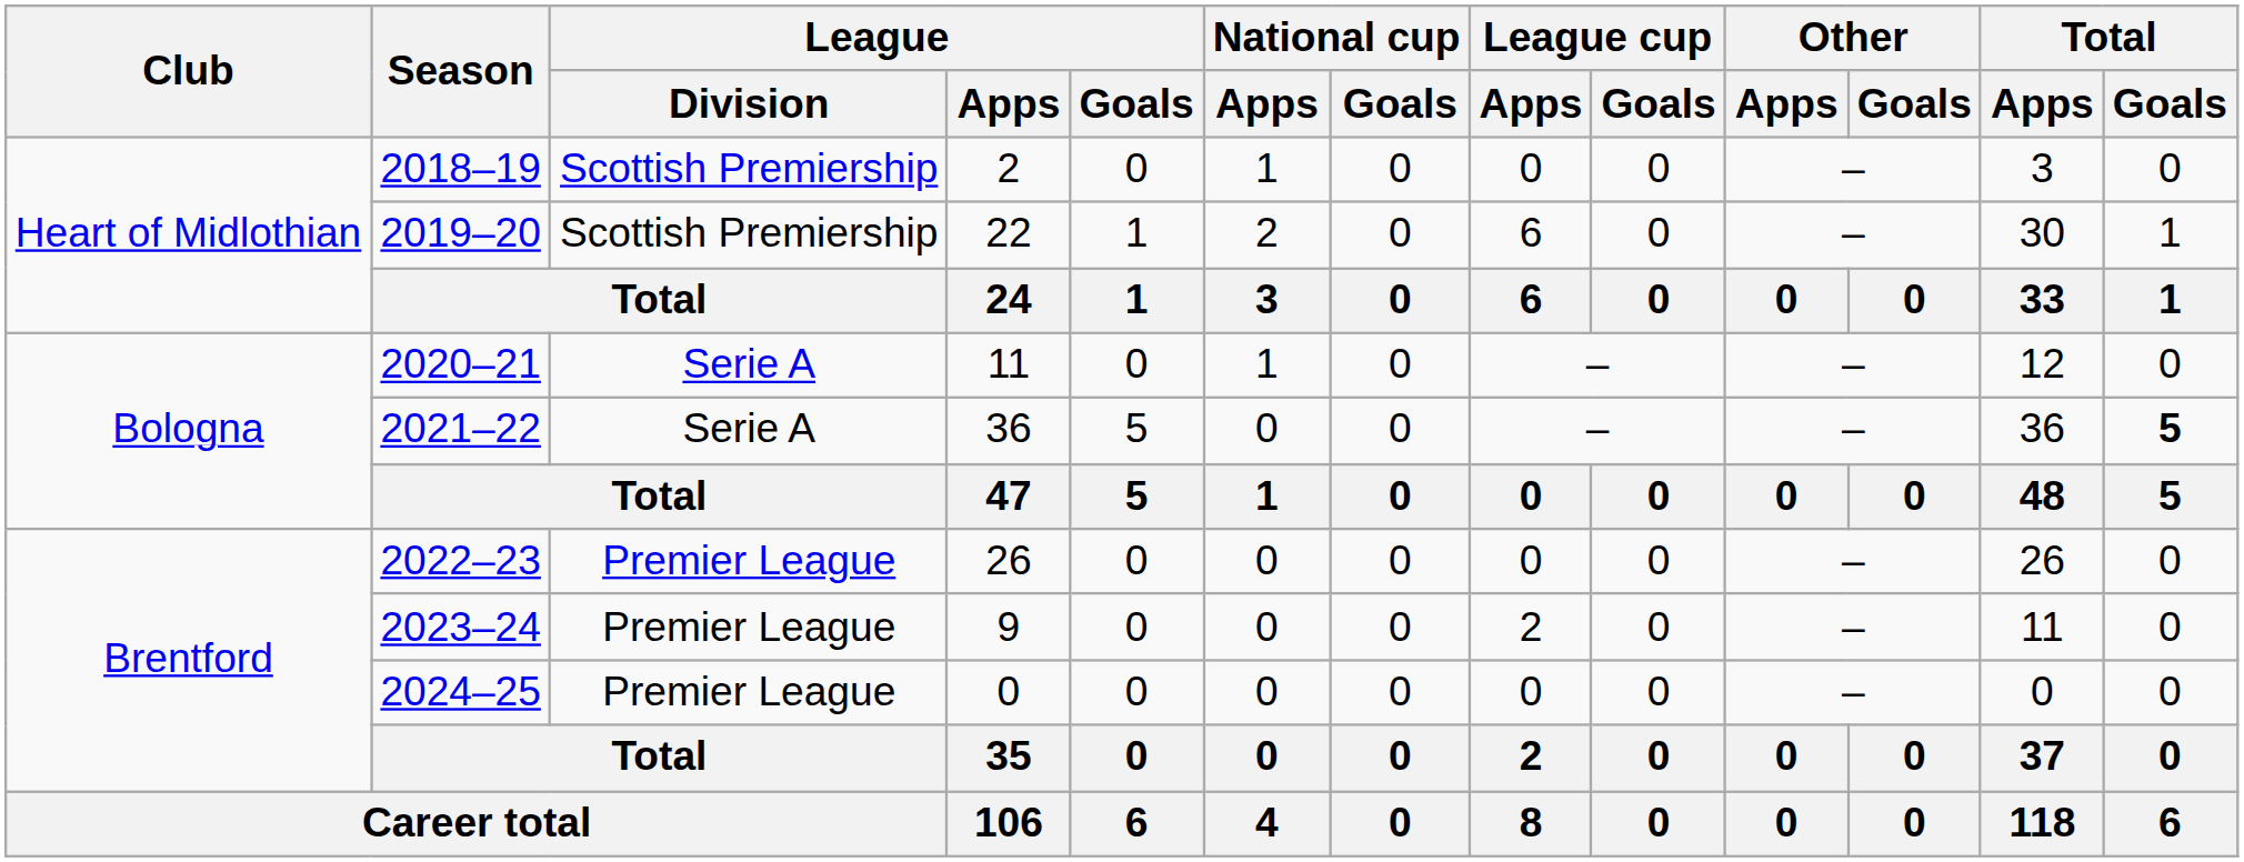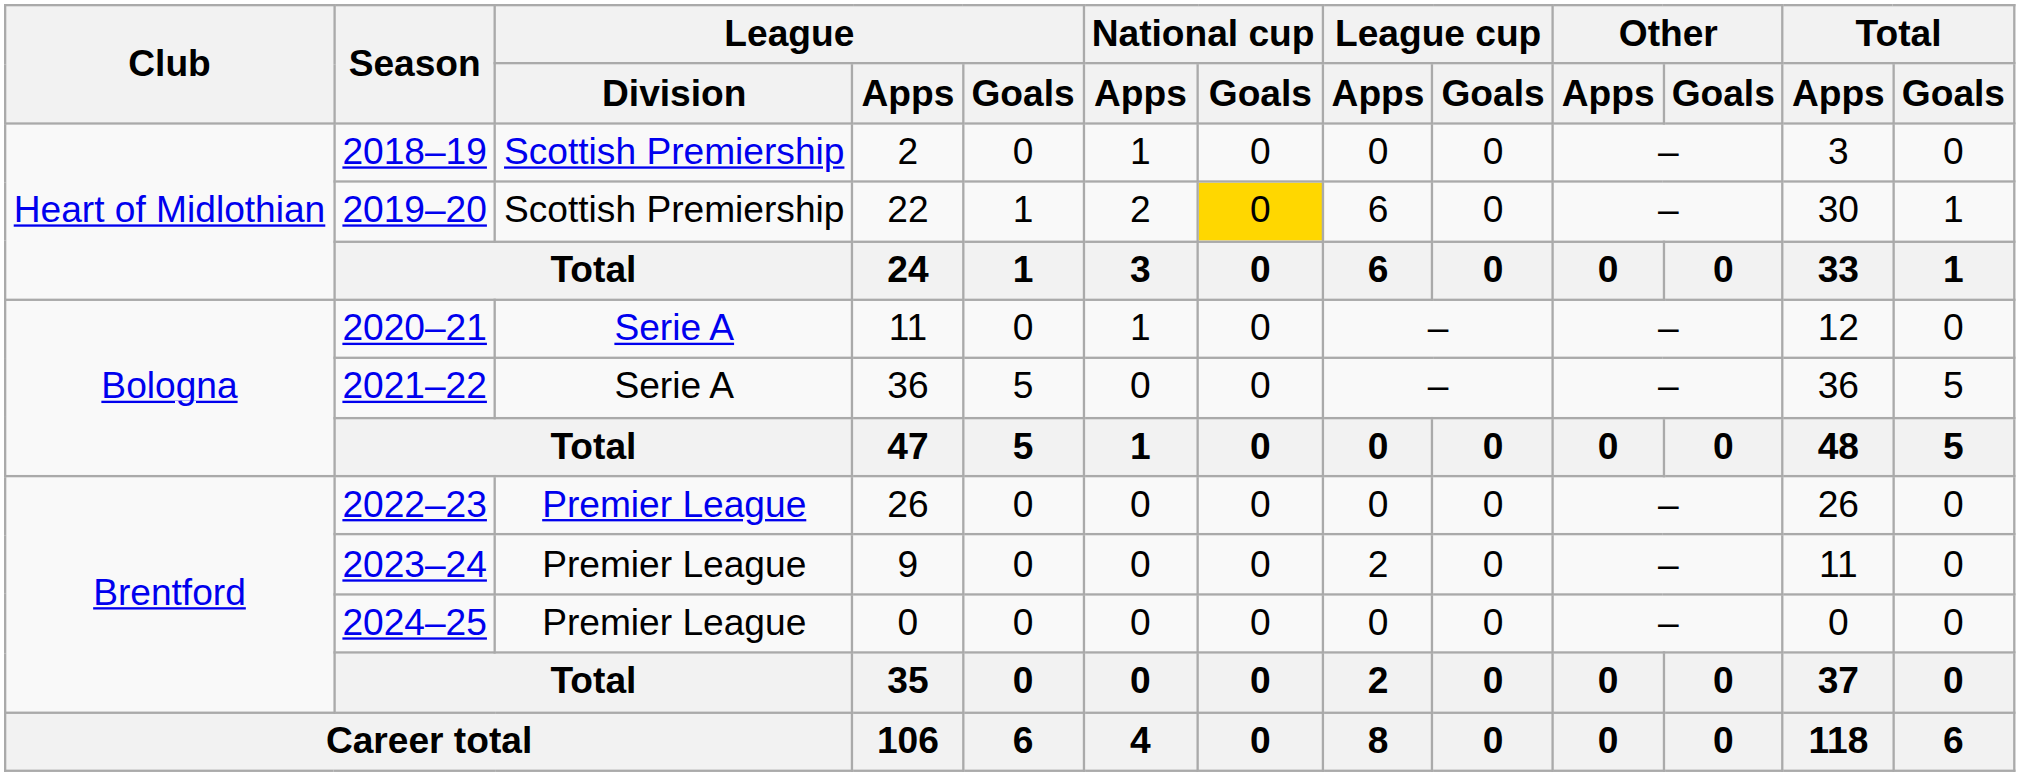2019–20 | National cup / Goals: no background -> gold background
2021–22 | Total / Goals: bold -> normal
